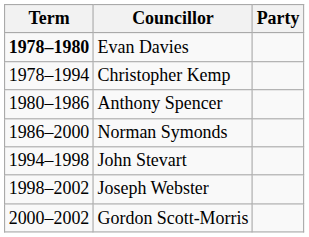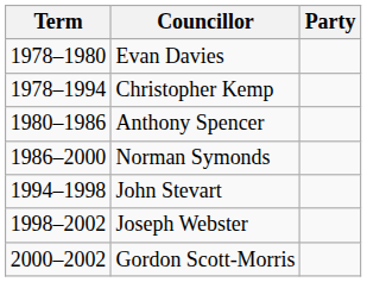Evan Davies | Term: bold -> normal
